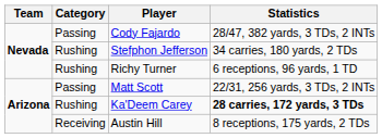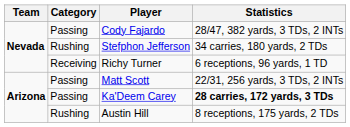Richy Turner | Category: Rushing -> Receiving
Ka'Deem Carey | Category: Rushing -> Passing
Austin Hill | Category: Receiving -> Rushing
